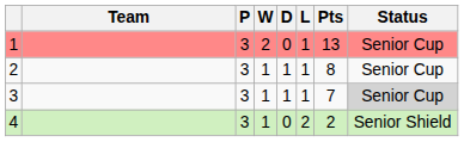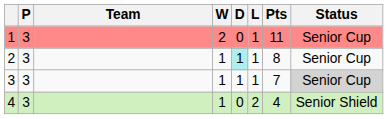columns swapped: Team <-> P
row 2 | Pts: 13 -> 11
row 3 | D: no background -> paleturquoise background
row 5 | Pts: 2 -> 4
